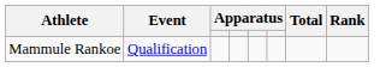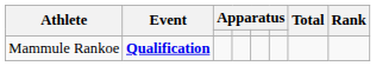Mammule Rankoe | Event: normal -> bold
